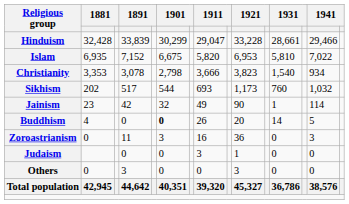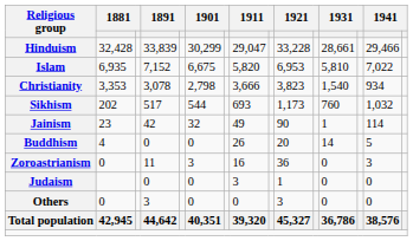Buddhism | column 6: bold -> normal
